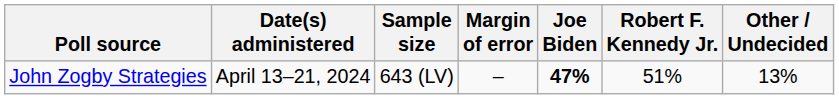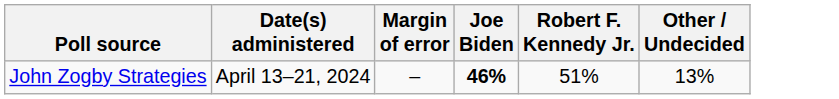- column: Sample size | 643 (LV)
John Zogby Strategies | Joe Biden: 47% -> 46%
